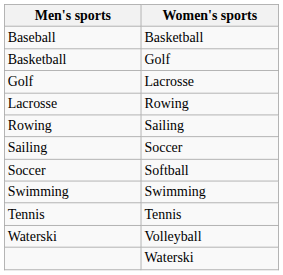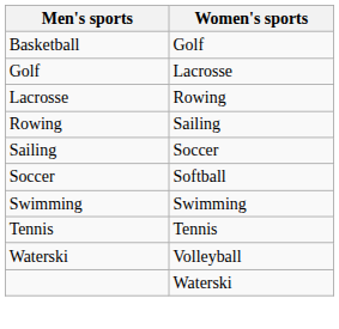- row: Baseball | Basketball
